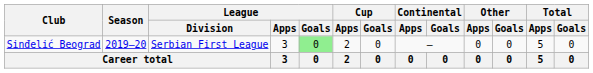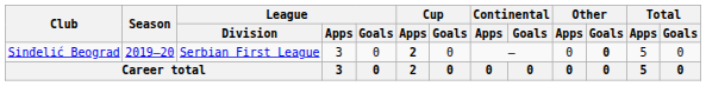Sinđelić Beograd | League / Goals: lightgreen background -> no background
Sinđelić Beograd | Cup / Apps: normal -> bold
Sinđelić Beograd | Other / Goals: normal -> bold
